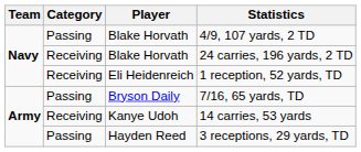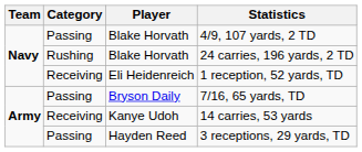24 carries, 196 yards, 2 TD | Category: Receiving -> Rushing
